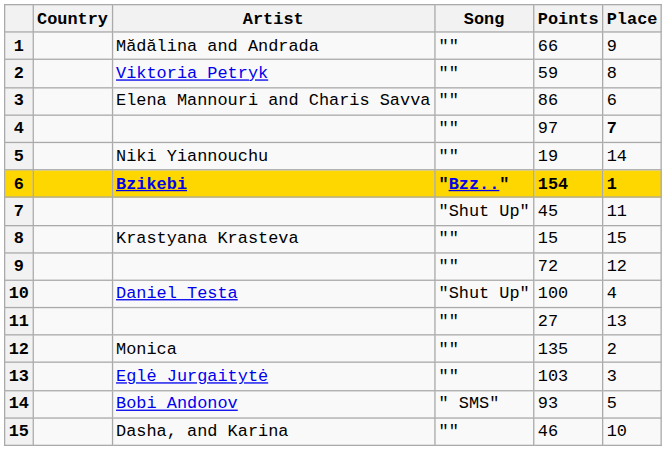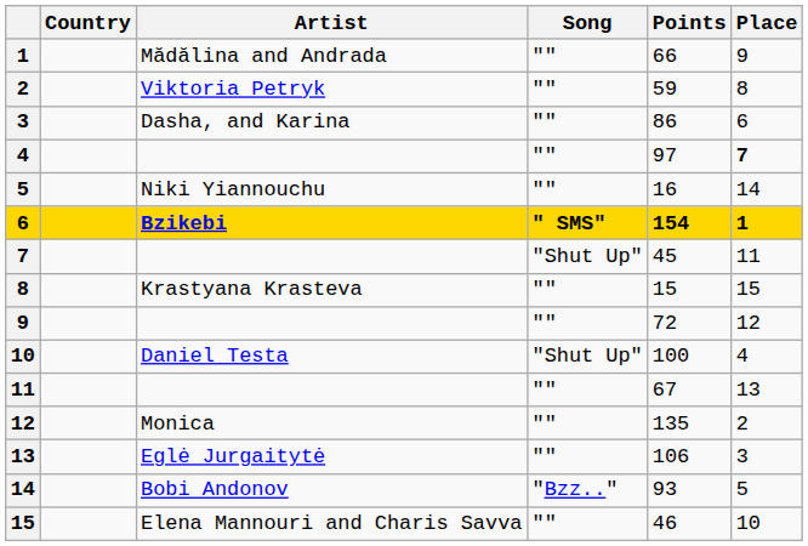row 4 | Artist: Elena Mannouri and Charis Savva -> Dasha, and Karina
row 6 | Points: 19 -> 16
row 7 | Song: "Bzz.." -> " SMS"
row 12 | Points: 27 -> 67
row 14 | Points: 103 -> 106
row 15 | Song: " SMS" -> "Bzz.."
row 16 | Artist: Dasha, and Karina -> Elena Mannouri and Charis Savva
